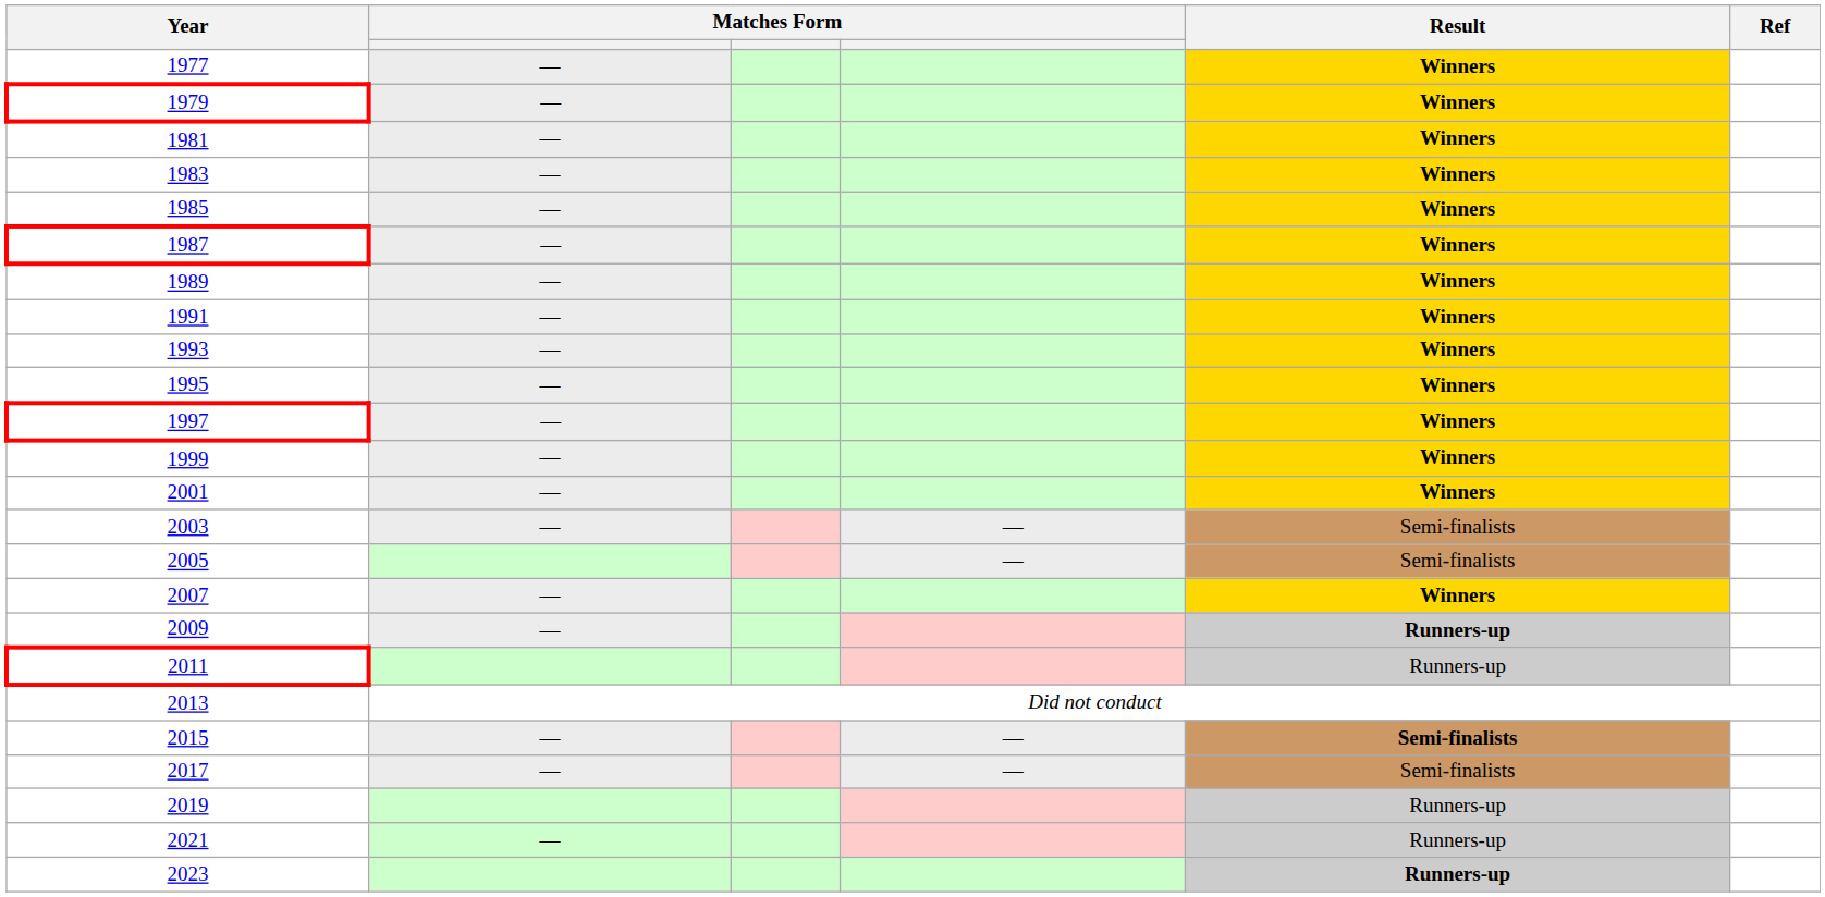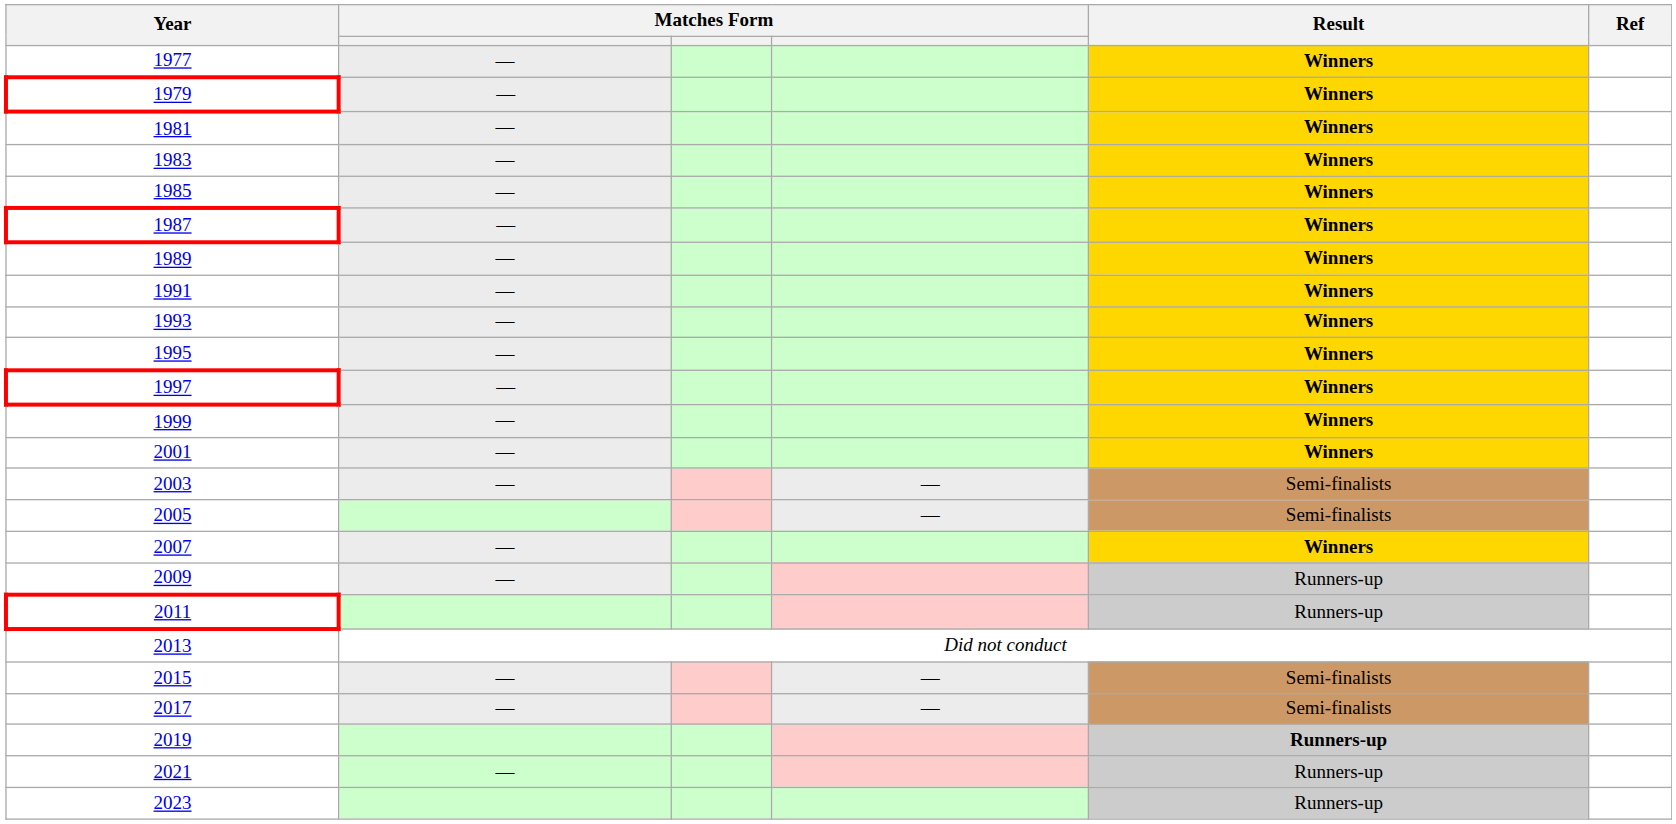2009 | Result: bold -> normal
2015 | Result: bold -> normal
2019 | Result: normal -> bold
2023 | Result: bold -> normal
